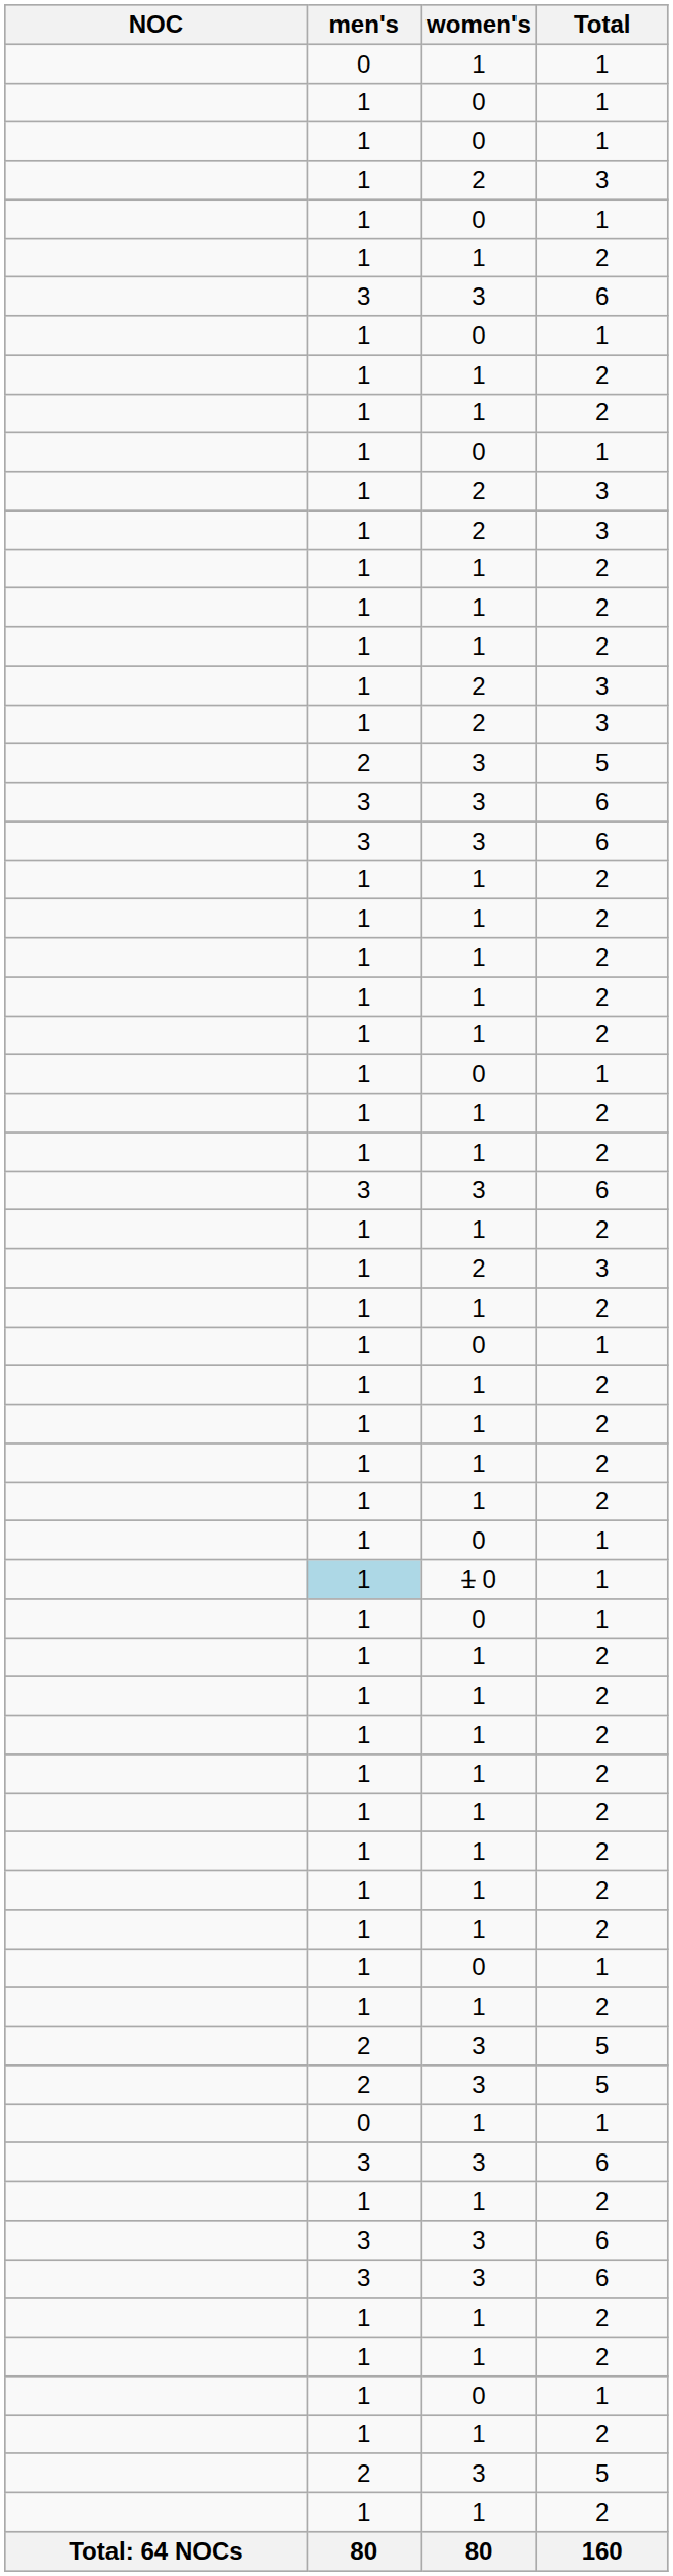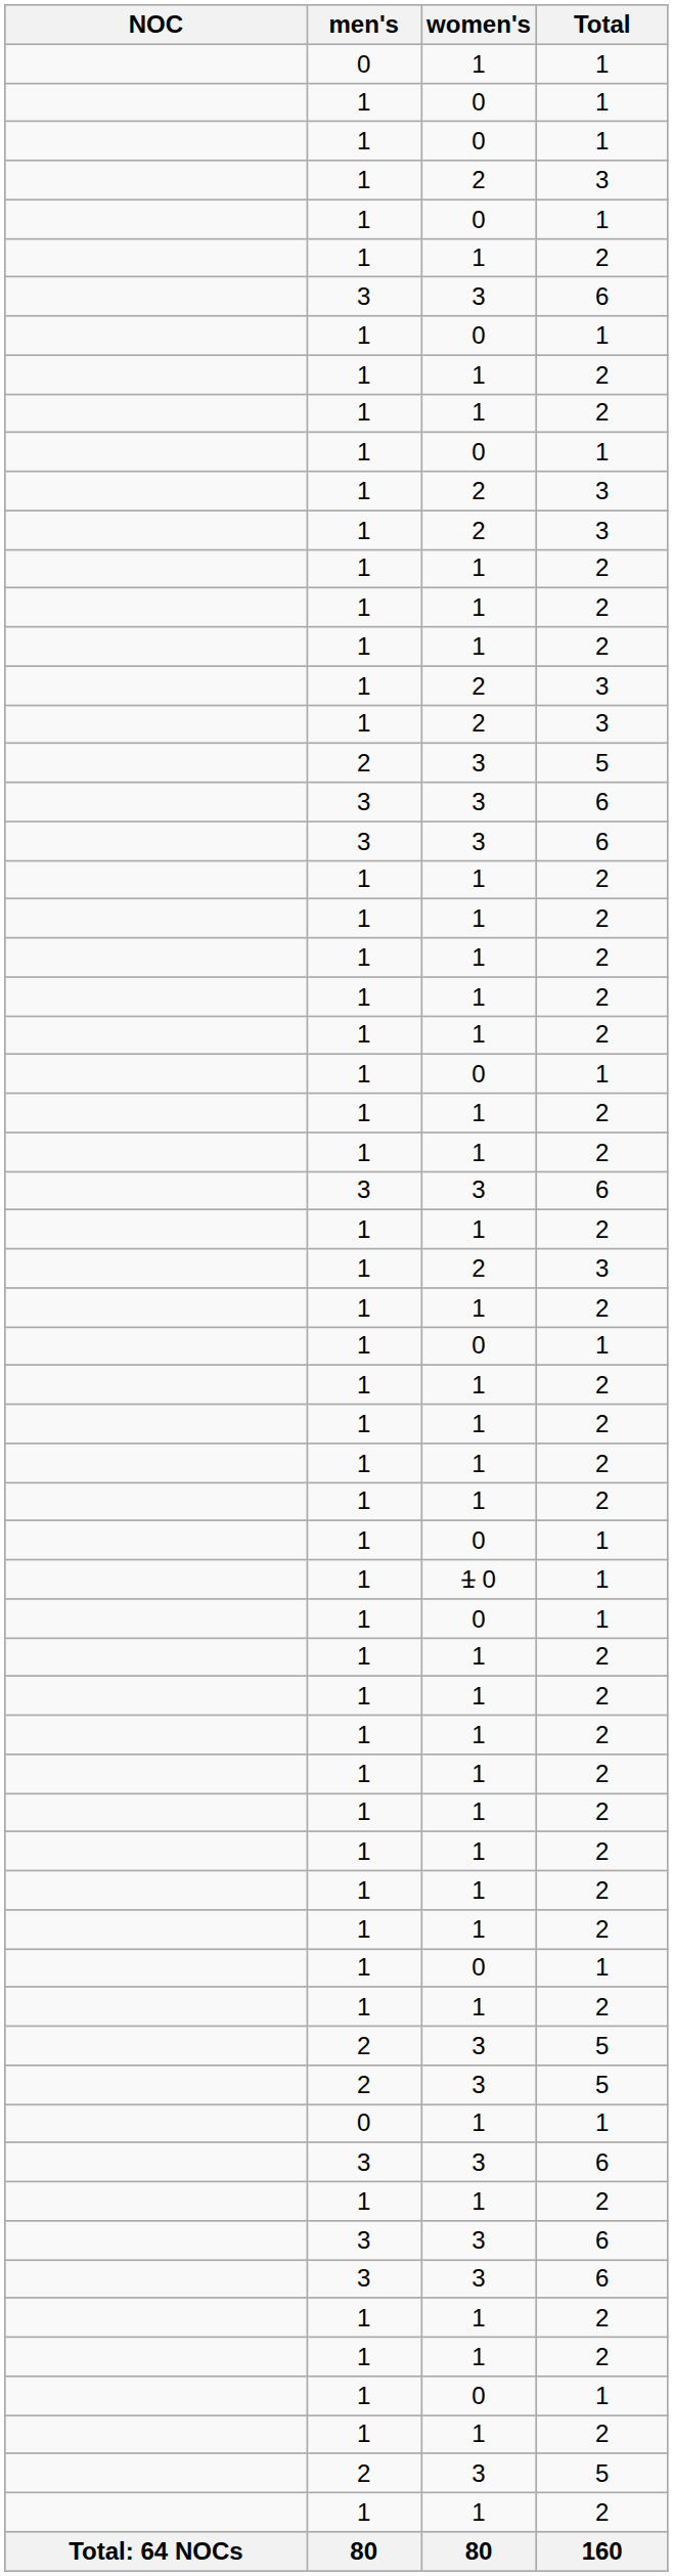1 0 | men's: lightblue background -> no background
